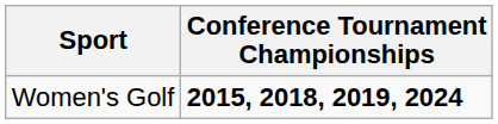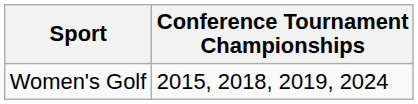Women's Golf | Conference Tournament Championships: bold -> normal
